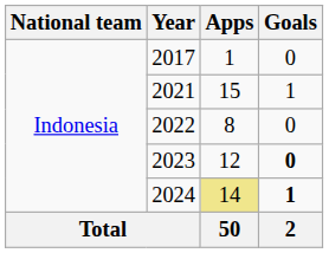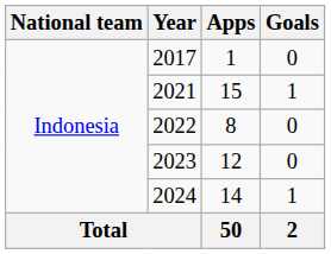2023 | Goals: bold -> normal
2024 | Apps: khaki background -> no background
2024 | Goals: bold -> normal
